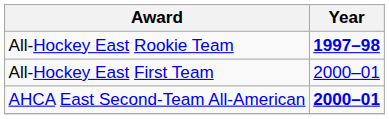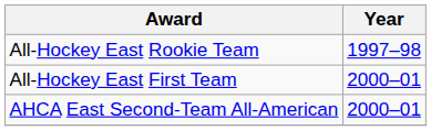row 2 | Year: bold -> normal
row 4 | Year: bold -> normal
